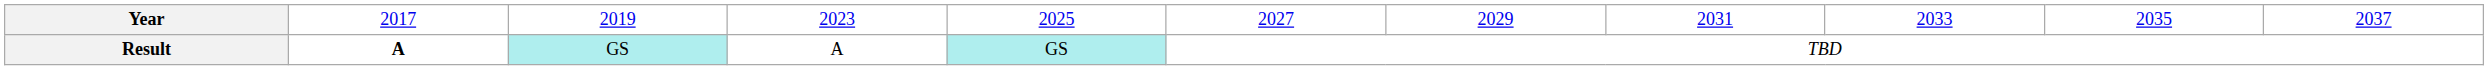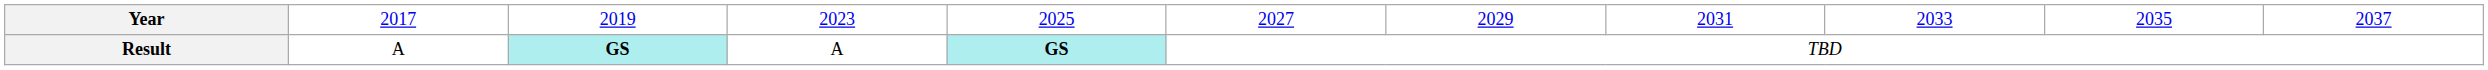Result | column 2: bold -> normal
Result | column 3: normal -> bold
Result | column 5: normal -> bold
